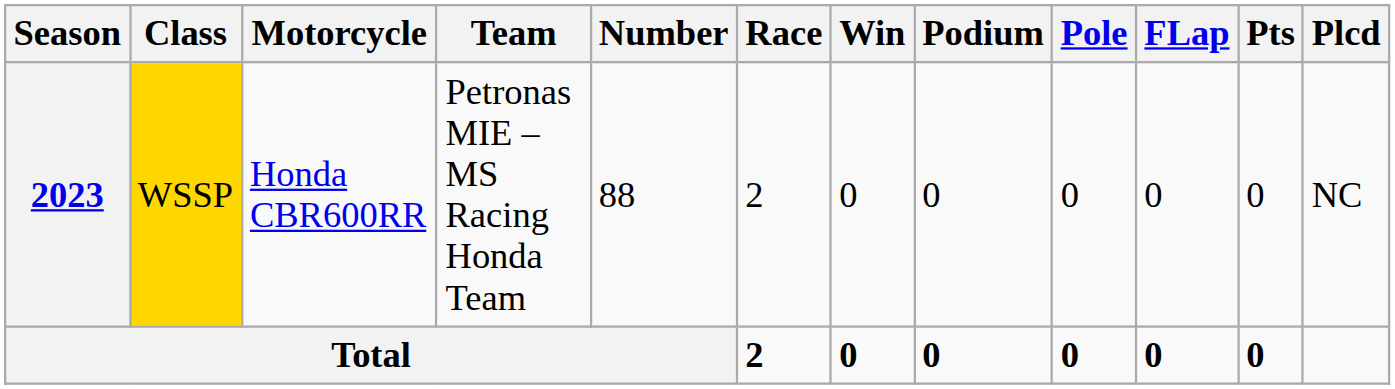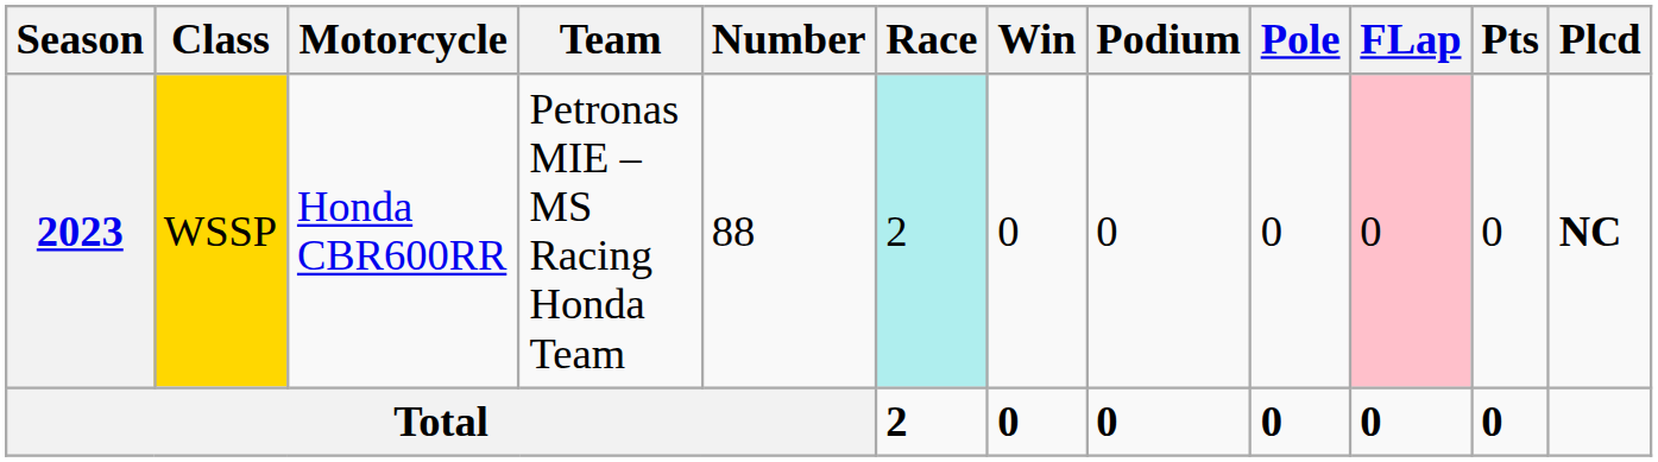2023 | Race: no background -> paleturquoise background
2023 | FLap: no background -> pink background
2023 | Plcd: normal -> bold
